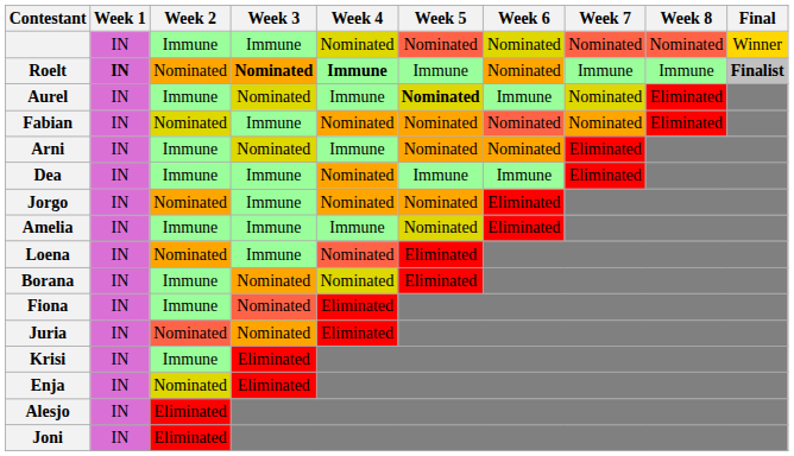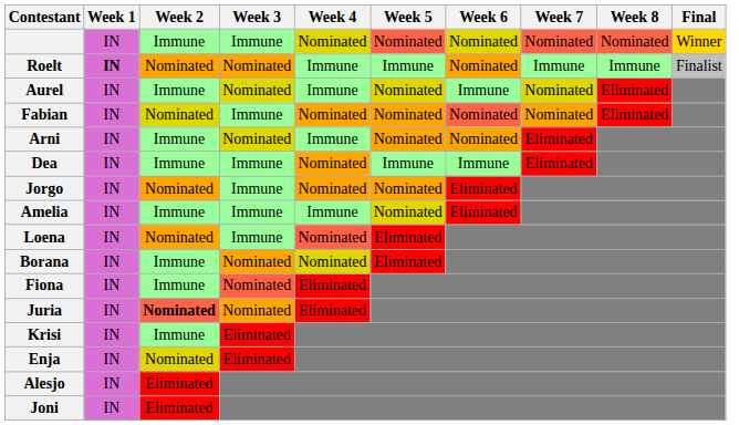Roelt | Week 3: bold -> normal
Roelt | Week 4: bold -> normal
Roelt | column 10: bold -> normal
Aurel | Week 5: bold -> normal
Juria | Week 2: normal -> bold
